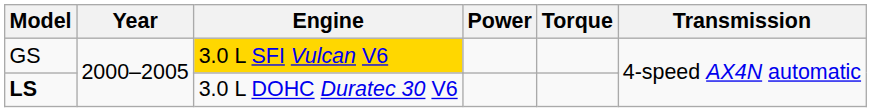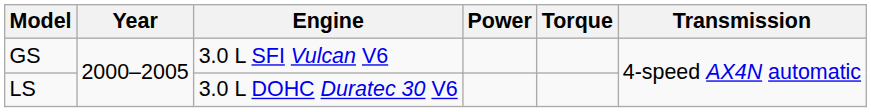GS / 3.0 L SFI Vulcan V6 | Engine: gold background -> no background
LS | Model: bold -> normal
